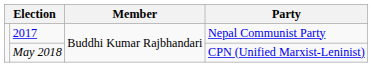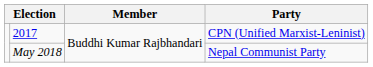2017 | Party: Nepal Communist Party -> CPN (Unified Marxist-Leninist)
May 2018 | Party: CPN (Unified Marxist-Leninist) -> Nepal Communist Party
